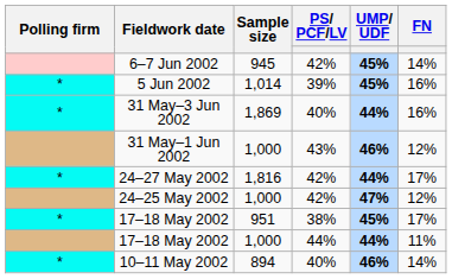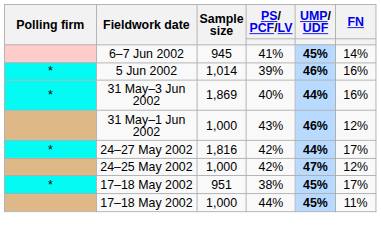6–7 Jun 2002 | PS/ PCF/LV: 42% -> 41%
5 Jun 2002 | UMP/ UDF: 45% -> 46%
17–18 May 2002 / 1,000 | UMP/ UDF: 44% -> 45%
- row: * | 10–11 May 2002 | 894 | 40% | 46% | 14%
